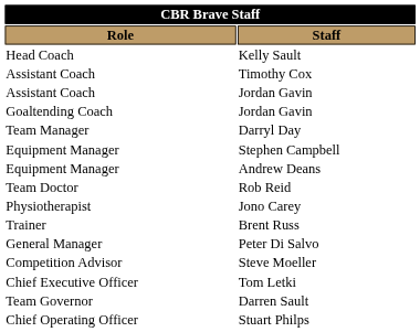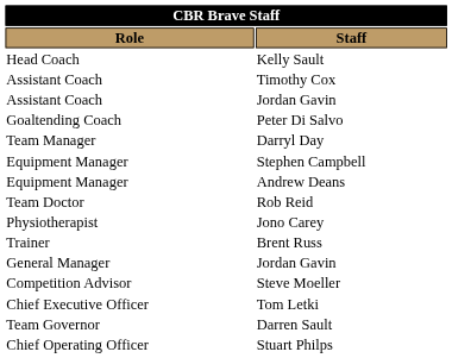row 6 | Staff: Jordan Gavin -> Peter Di Salvo
row 13 | Staff: Peter Di Salvo -> Jordan Gavin
